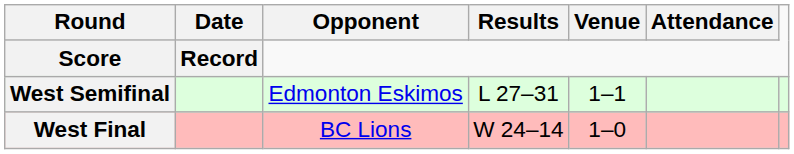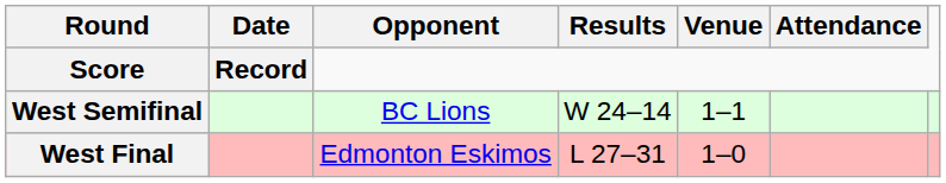West Semifinal | Opponent: Edmonton Eskimos -> BC Lions
West Semifinal | Results: L 27–31 -> W 24–14
West Final | Opponent: BC Lions -> Edmonton Eskimos
West Final | Results: W 24–14 -> L 27–31
